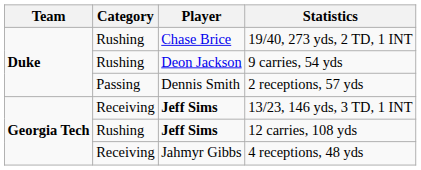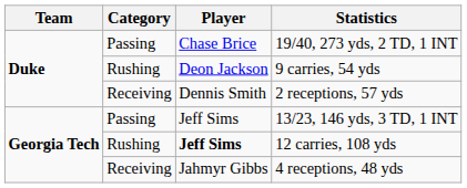19/40, 273 yds, 2 TD, 1 INT | Category: Rushing -> Passing
2 receptions, 57 yds | Category: Passing -> Receiving
13/23, 146 yds, 3 TD, 1 INT | Category: Receiving -> Passing
13/23, 146 yds, 3 TD, 1 INT | Player: bold -> normal
